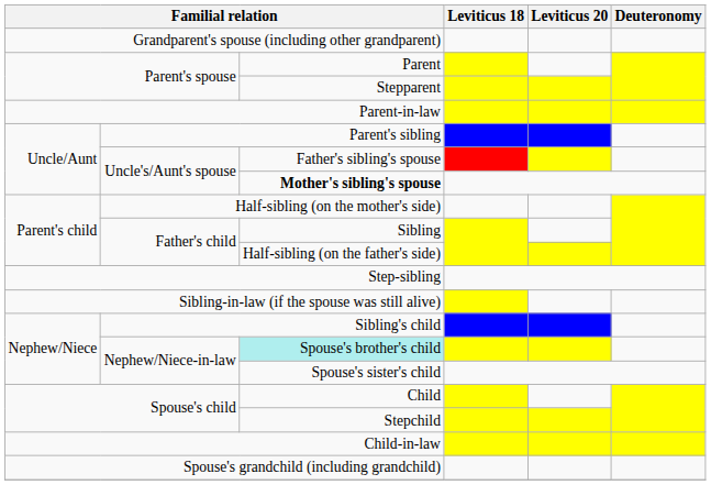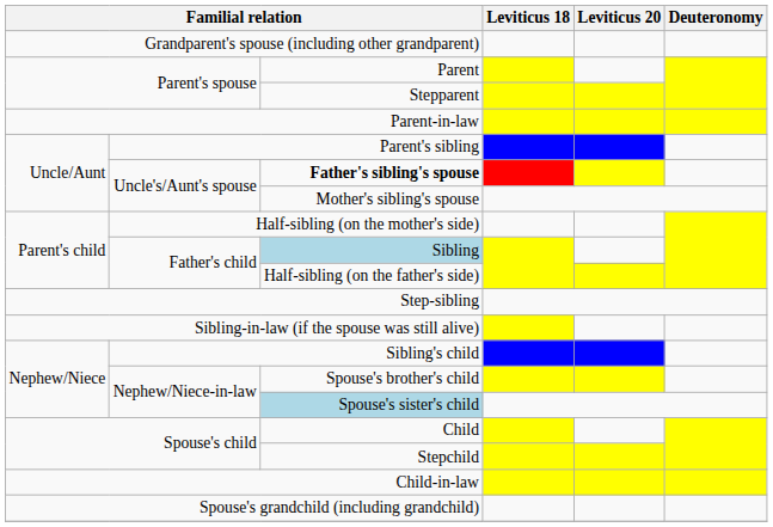Father's sibling's spouse | column 3: normal -> bold
Mother's sibling's spouse | column 3: bold -> normal
Sibling | column 3: no background -> lightblue background
Spouse's brother's child | column 3: paleturquoise background -> no background
Spouse's sister's child | column 3: no background -> lightblue background
